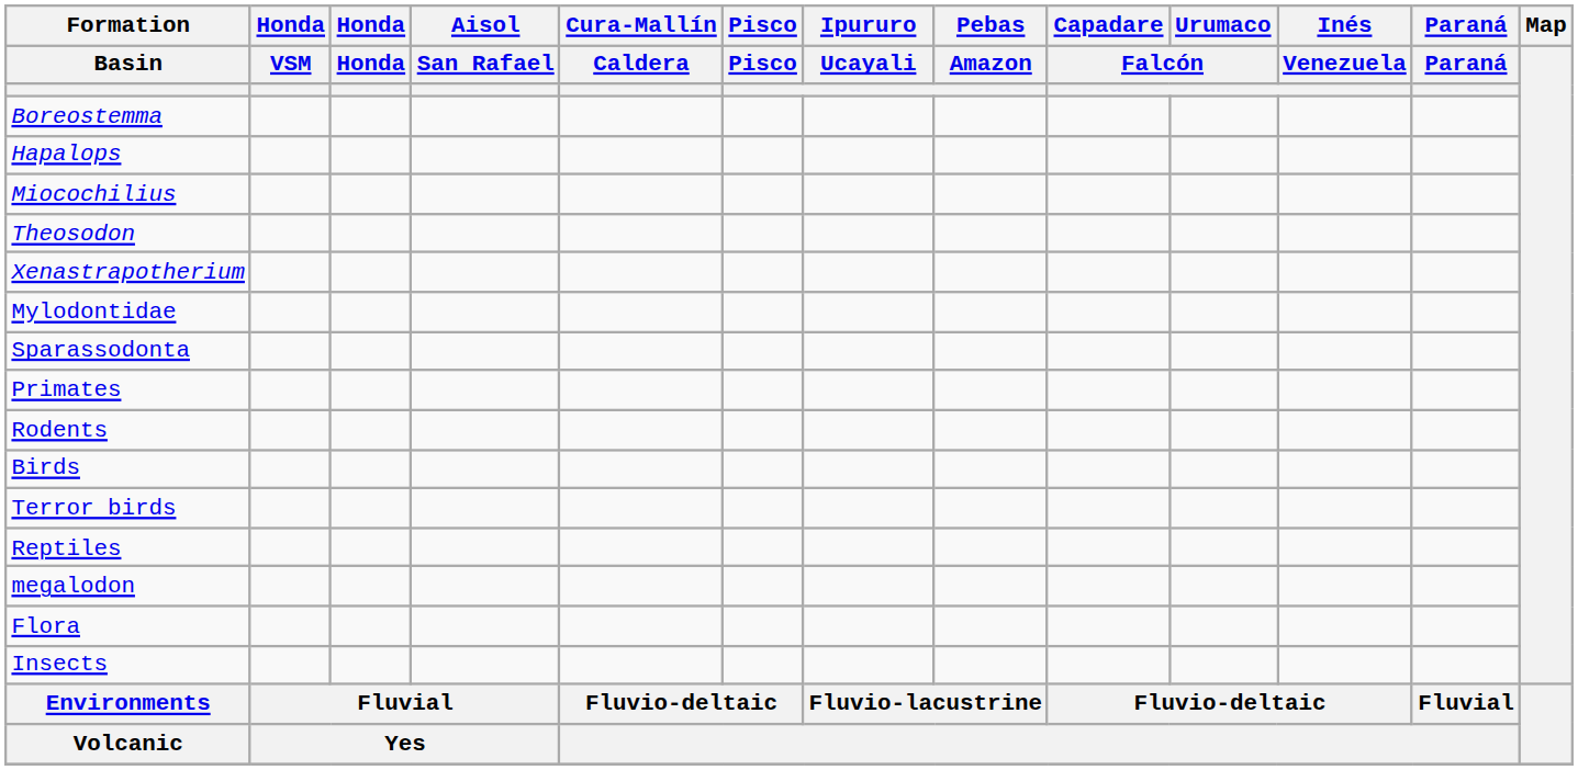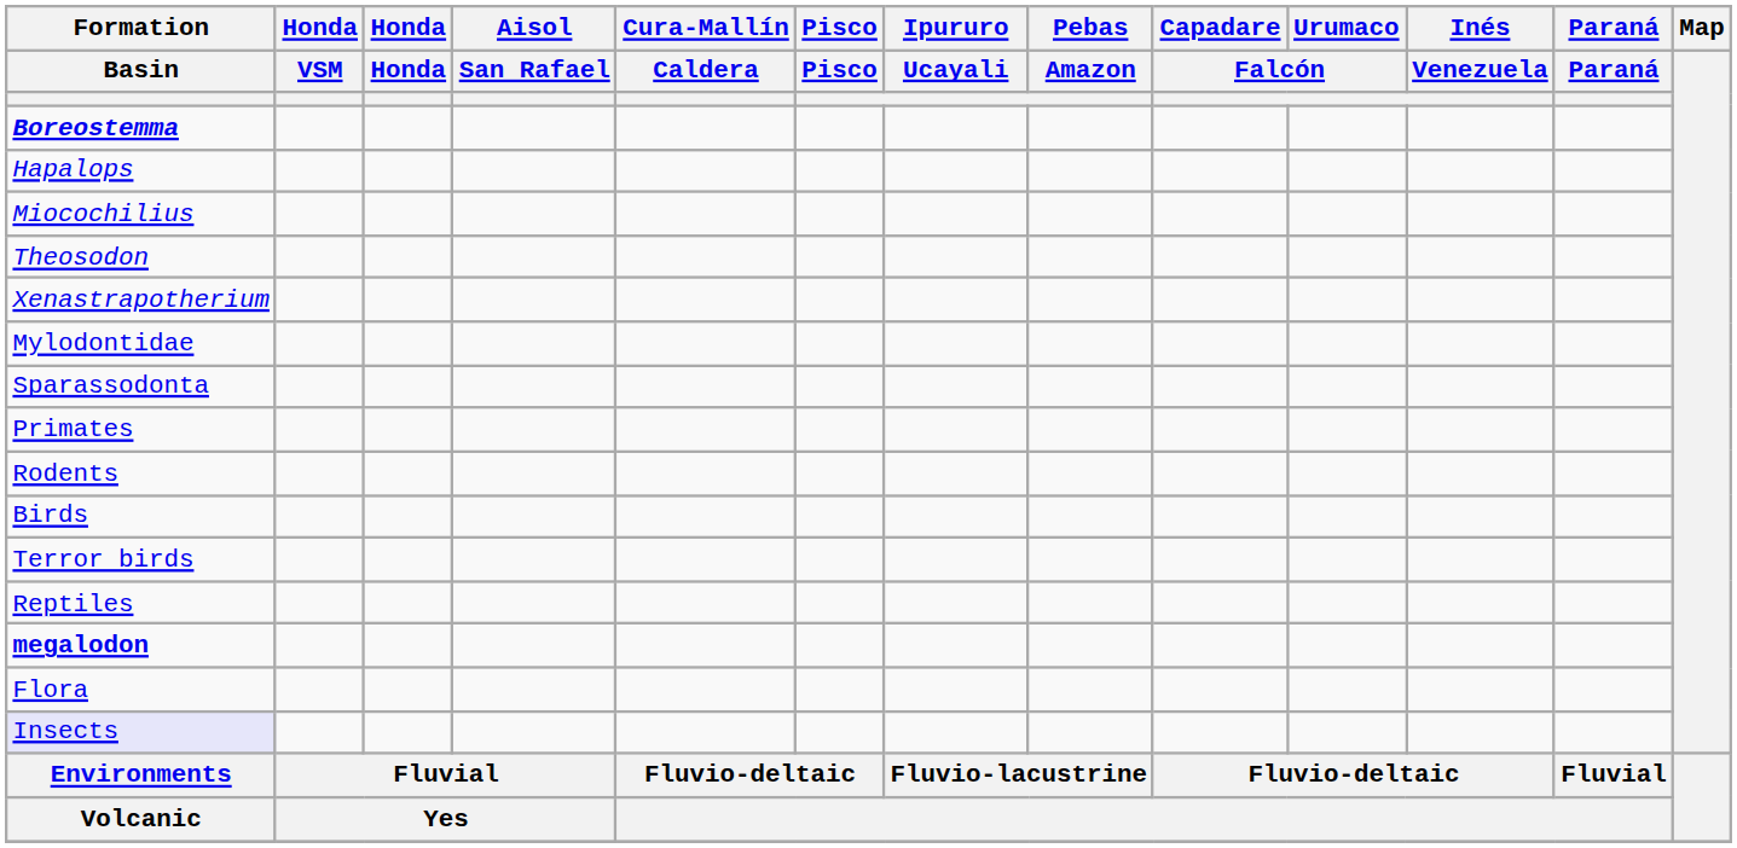Boreostemma | Formation / Basin: normal -> bold
megalodon | Formation / Basin: normal -> bold
Insects | Formation / Basin: no background -> lavender background
